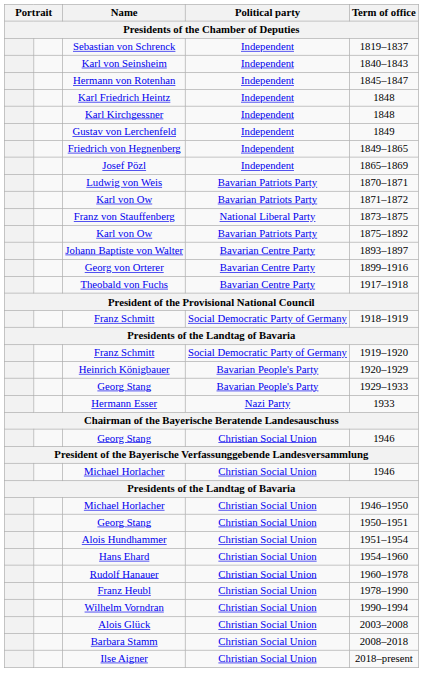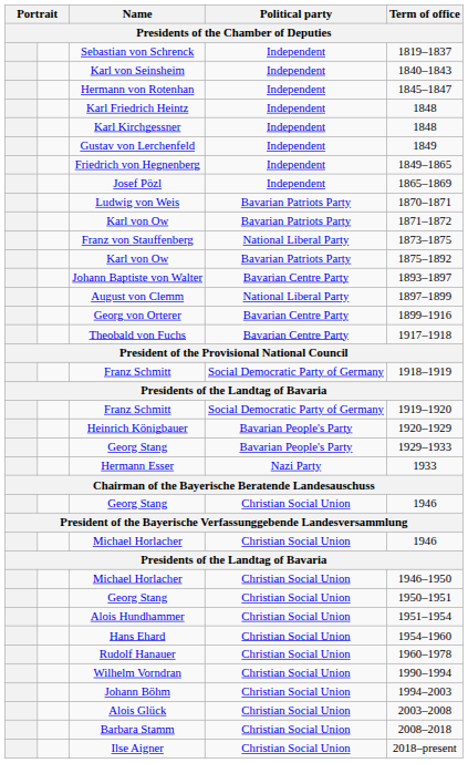+ row: August von Clemm | National Liberal Party | 1897–1899
- row: Franz Heubl | Christian Social Union | 1978–1990
+ row: Johann Böhm | Christian Social Union | 1994–2003
